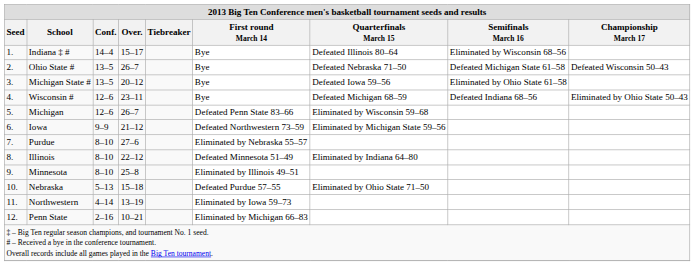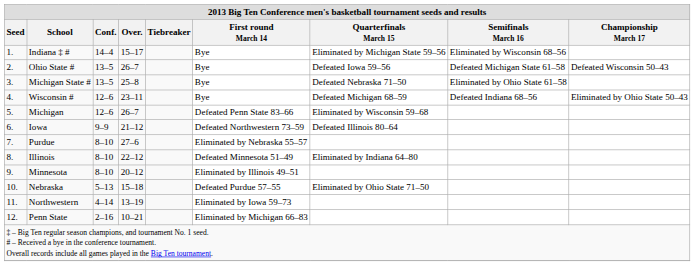Indiana ‡ # | Quarterfinals March 15: Defeated Illinois 80–64 -> Eliminated by Michigan State 59–56
Ohio State # | Quarterfinals March 15: Defeated Nebraska 71–50 -> Defeated Iowa 59–56
Michigan State # | Over.: 20–12 -> 25–8
Michigan State # | Quarterfinals March 15: Defeated Iowa 59–56 -> Defeated Nebraska 71–50
Iowa | Quarterfinals March 15: Eliminated by Michigan State 59–56 -> Defeated Illinois 80–64
Minnesota | Over.: 25–8 -> 20–12
